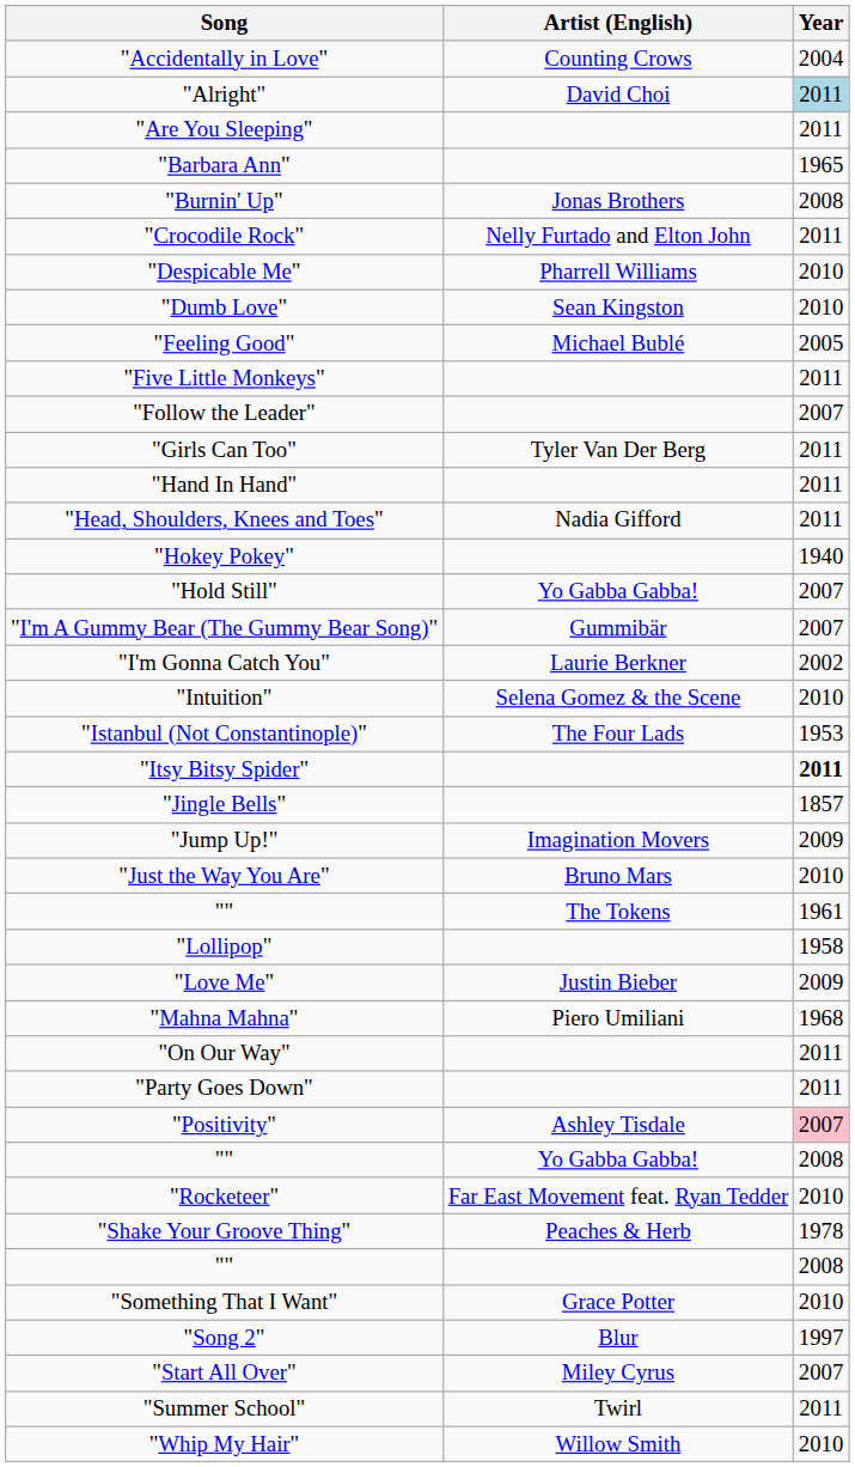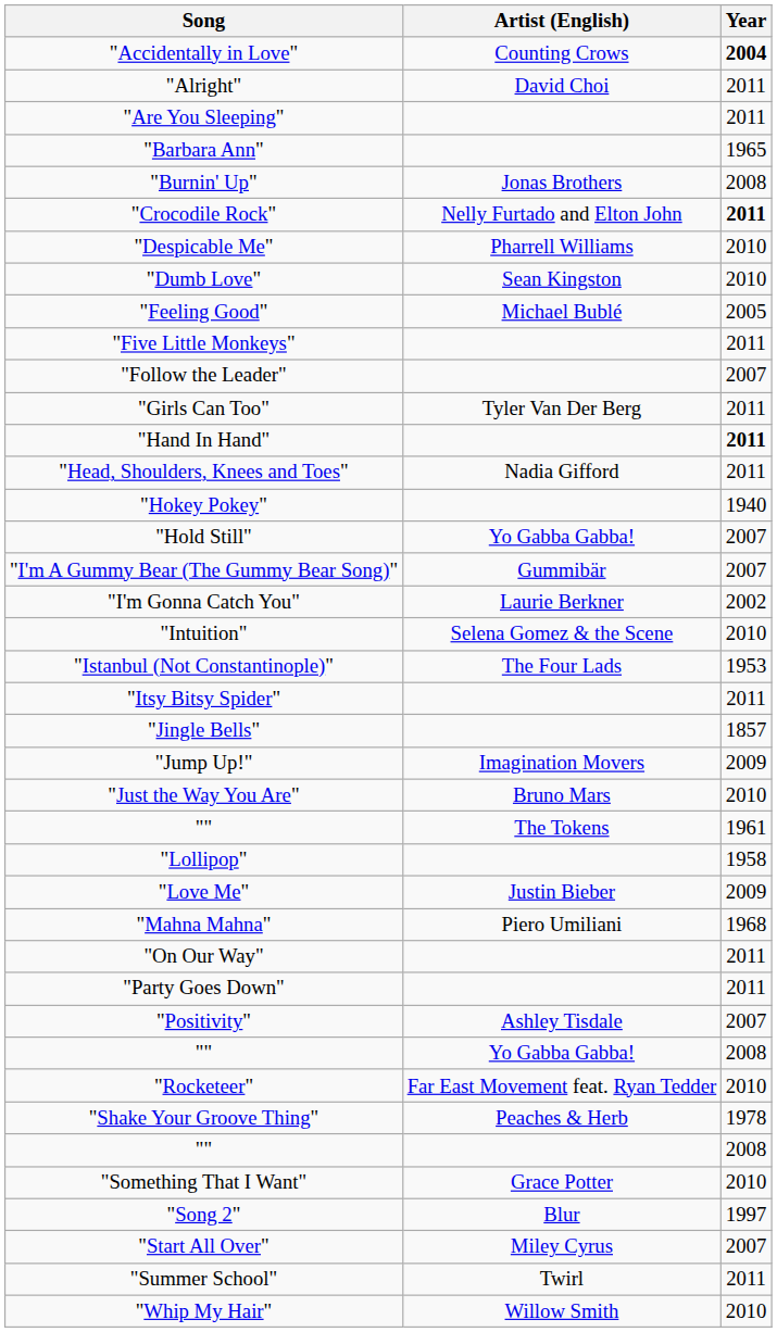"Accidentally in Love" | Year: normal -> bold
"Alright" | Year: lightblue background -> no background
"Crocodile Rock" | Year: normal -> bold
"Hand In Hand" | Year: normal -> bold
"Itsy Bitsy Spider" | Year: bold -> normal
"Positivity" | Year: pink background -> no background
